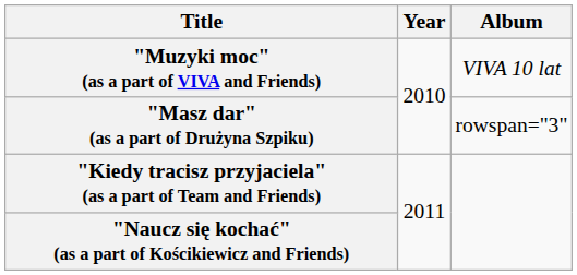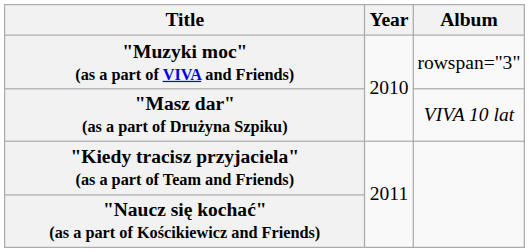"Muzyki moc" (as a part of VIVA and Friends) | Album: VIVA 10 lat -> rowspan="3"
"Masz dar" (as a part of Drużyna Szpiku) | Album: rowspan="3" -> VIVA 10 lat
